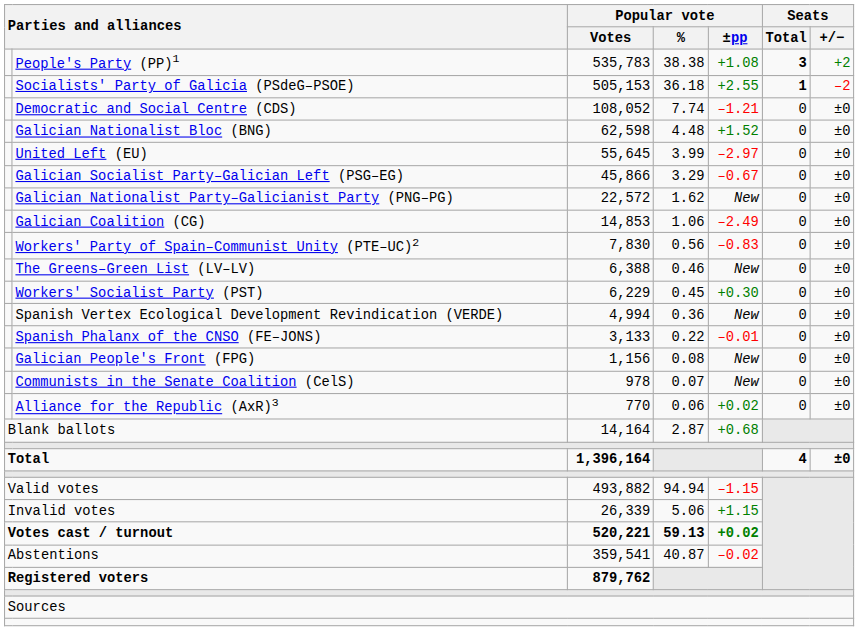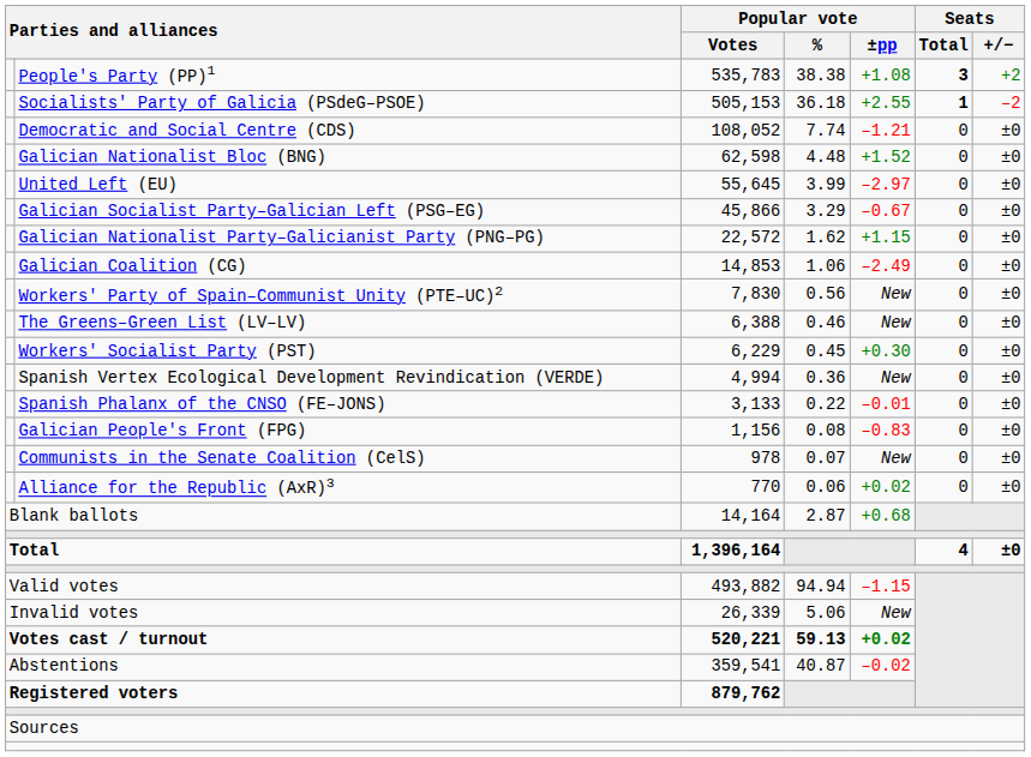Galician Nationalist Party–Galicianist Party (PNG–PG) | Popular vote / ±pp: New -> +1.15
Workers' Party of Spain–Communist Unity (PTE–UC)2 | Popular vote / ±pp: –0.83 -> New
Galician People's Front (FPG) | Popular vote / ±pp: New -> –0.83
Invalid votes | Popular vote / ±pp: +1.15 -> New
